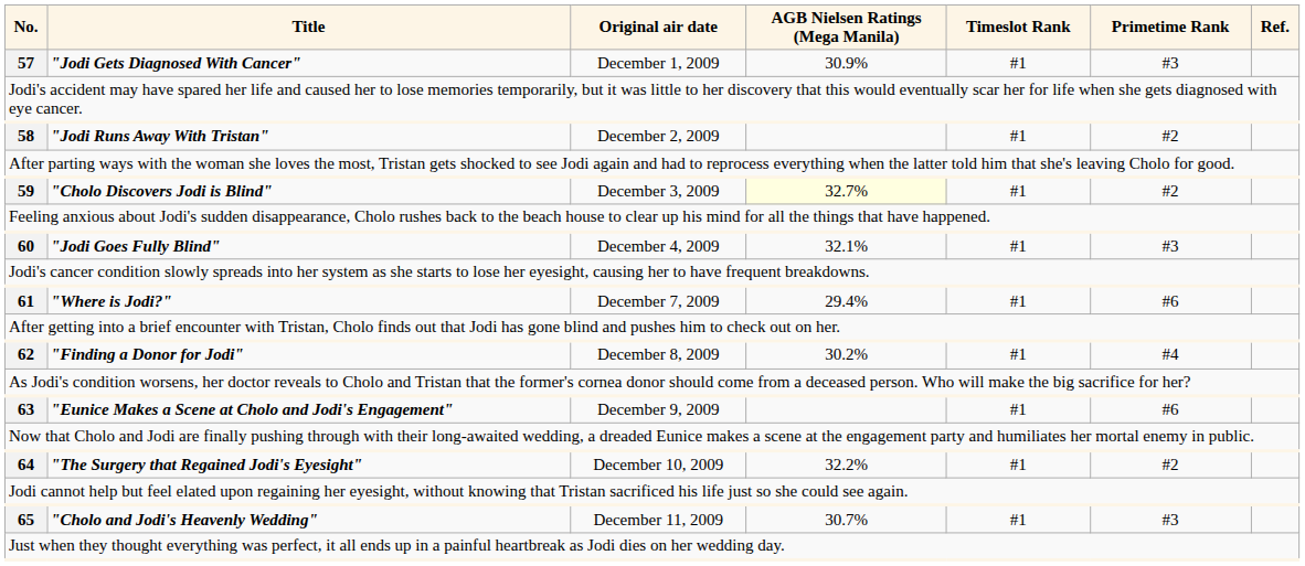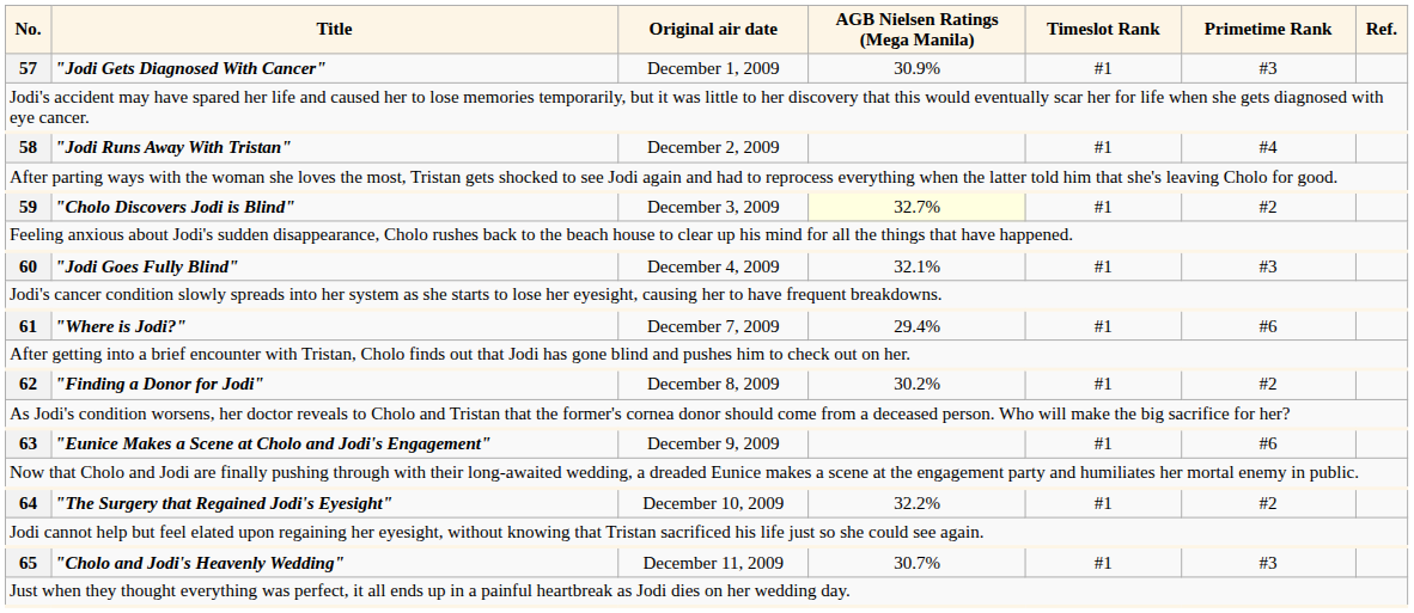58 | Primetime Rank: #2 -> #4
62 | Primetime Rank: #4 -> #2
